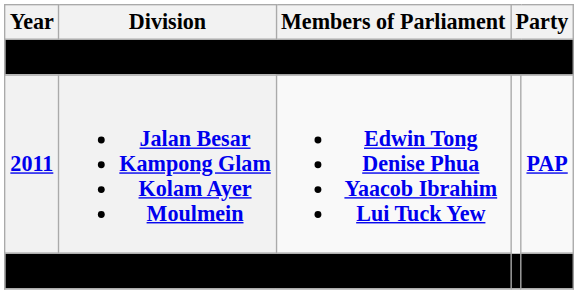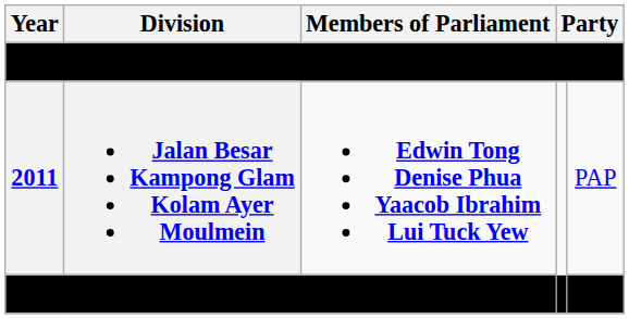2011 | column 5: bold -> normal
